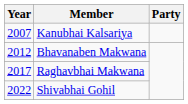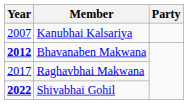Bhavanaben Makwana | Year: normal -> bold
Shivabhai Gohil | Year: normal -> bold
